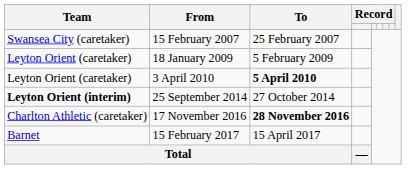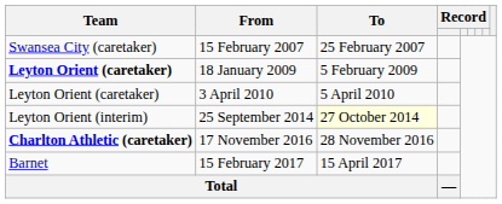18 January 2009 | Team: normal -> bold
3 April 2010 | To: bold -> normal
25 September 2014 | Team: bold -> normal
25 September 2014 | To: no background -> lightyellow background
17 November 2016 | Team: normal -> bold
17 November 2016 | To: bold -> normal
